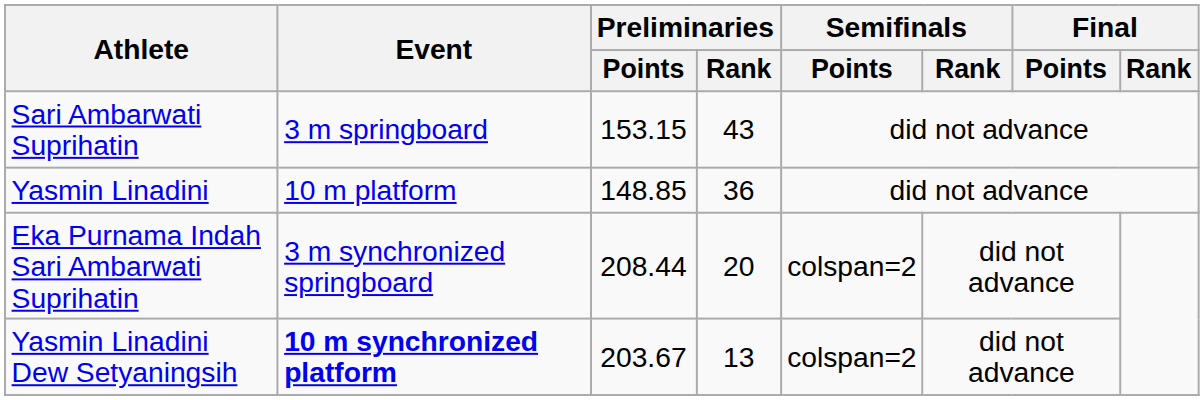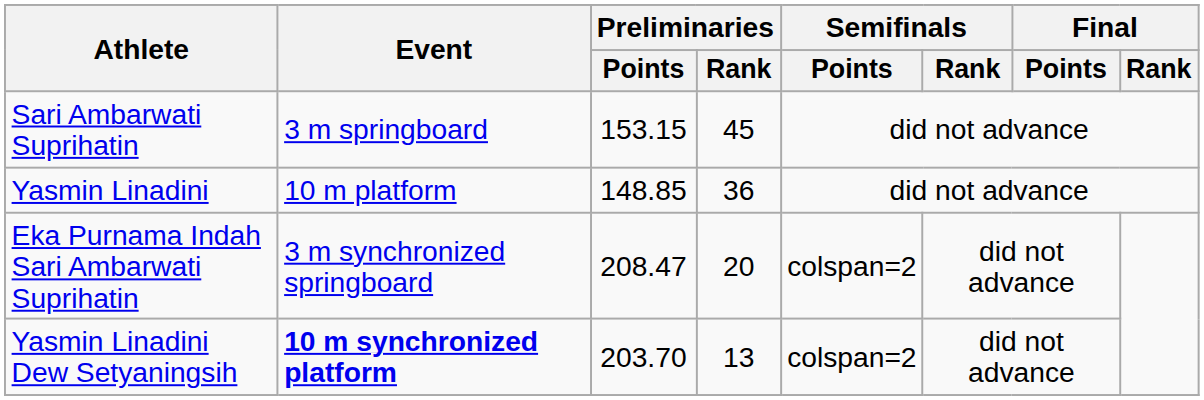Sari Ambarwati Suprihatin | Preliminaries / Rank: 43 -> 45
Eka Purnama Indah Sari Ambarwati Suprihatin | Preliminaries / Points: 208.44 -> 208.47
Yasmin Linadini Dew Setyaningsih | Preliminaries / Points: 203.67 -> 203.70
